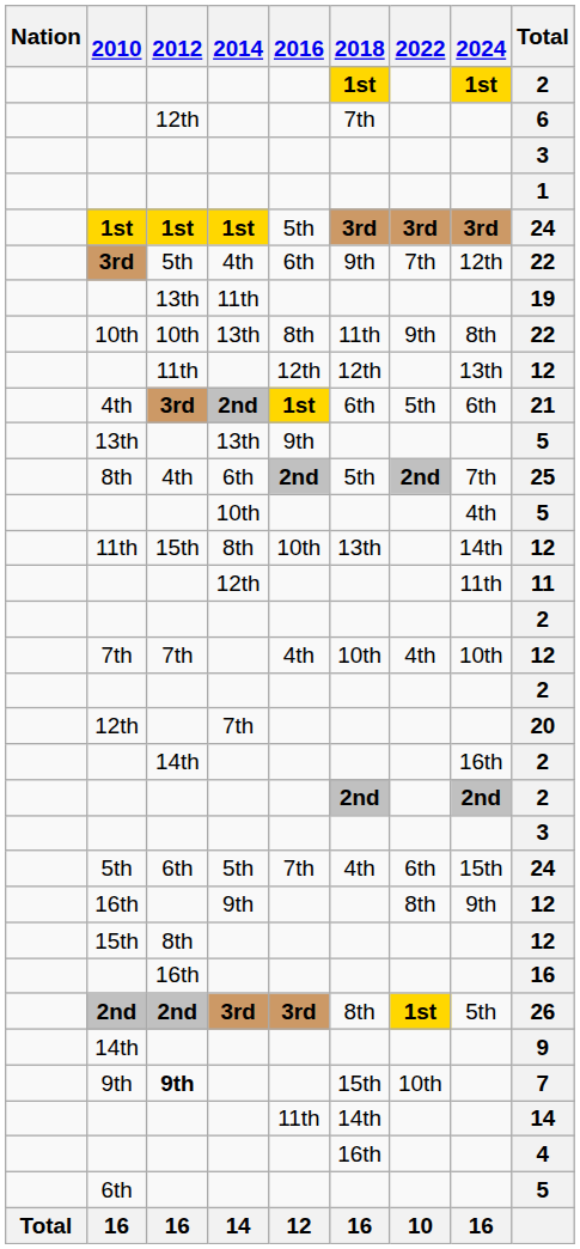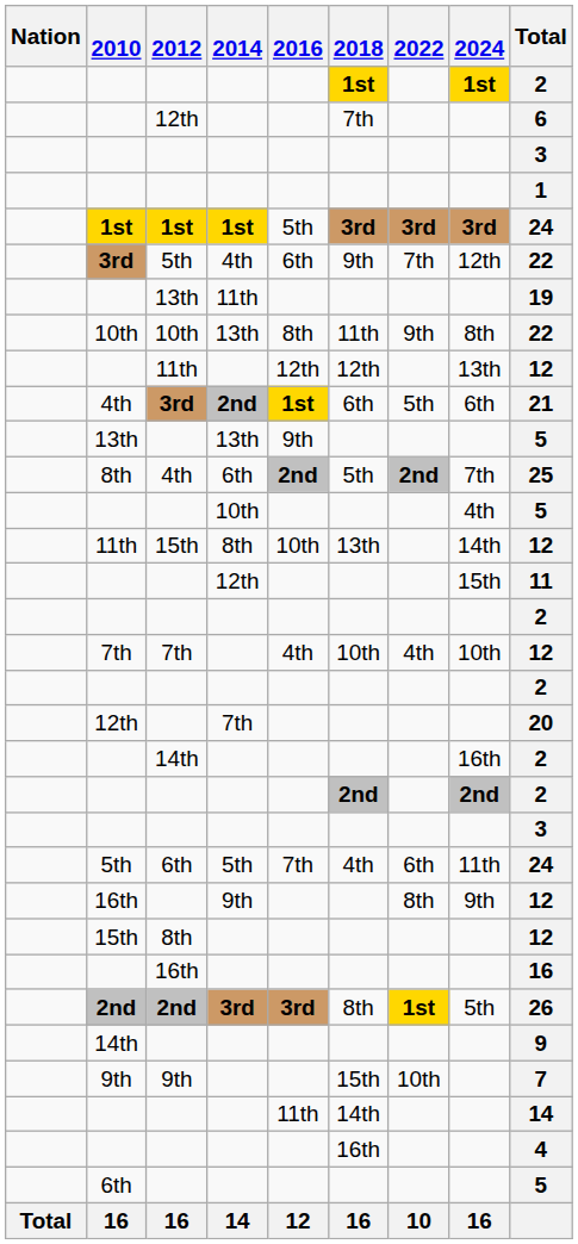row 16 | 2024: 11th -> 15th
row 24 | 2024: 15th -> 11th
row 30 | 2012: bold -> normal
